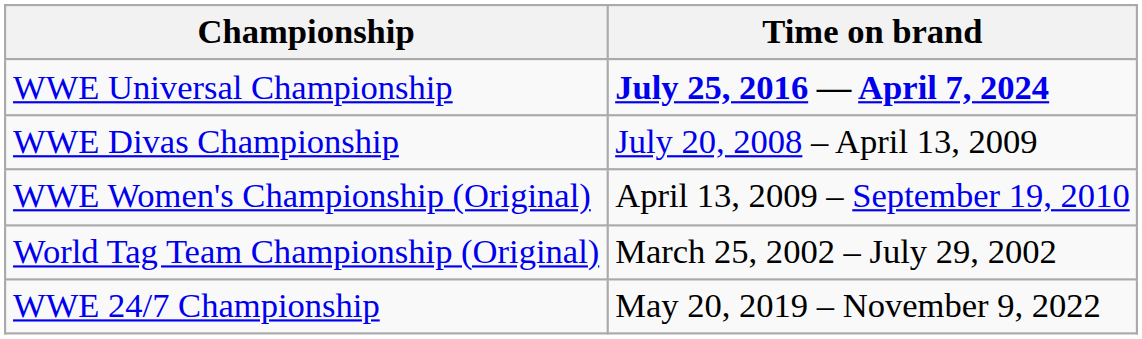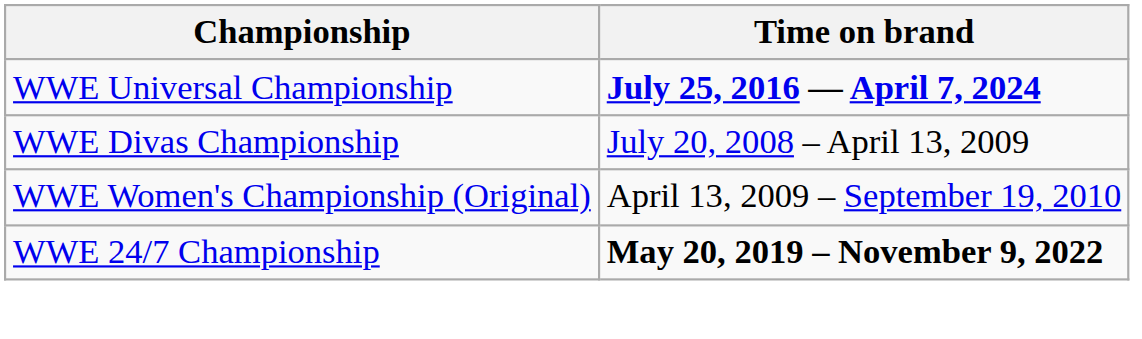- row: World Tag Team Championship (Original) | March 25, 2002 – July 29, 2002
WWE 24/7 Championship | Time on brand: normal -> bold
